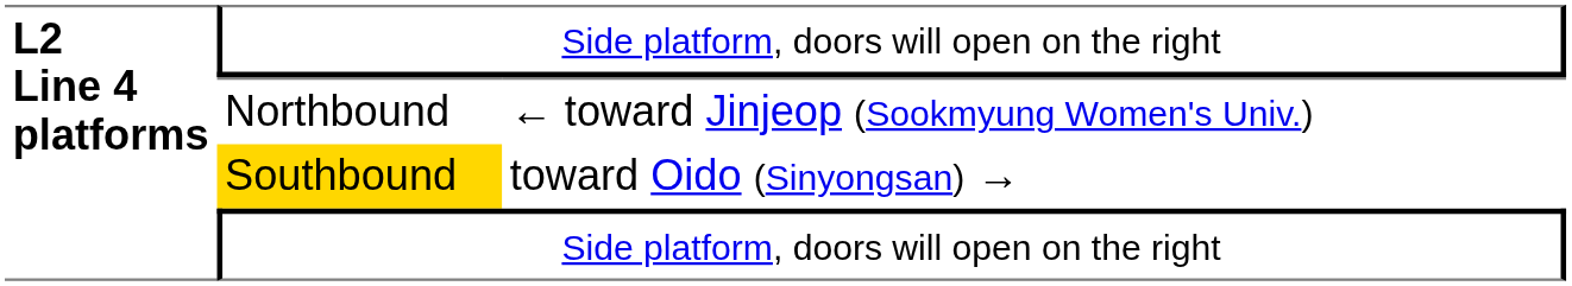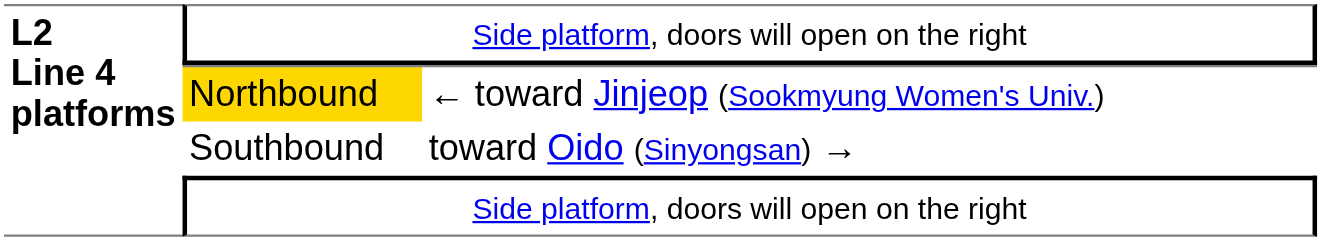Northbound | column 2: no background -> gold background
Southbound | column 2: gold background -> no background
